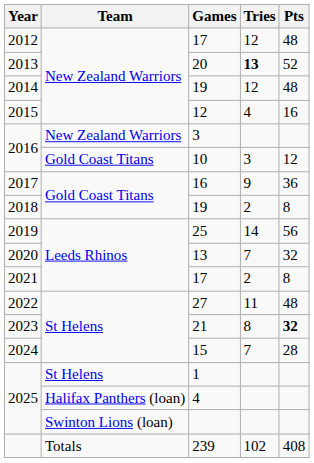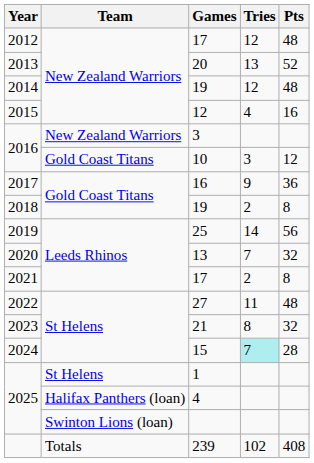20 | Tries: bold -> normal
21 | Pts: bold -> normal
15 | Tries: no background -> paleturquoise background
